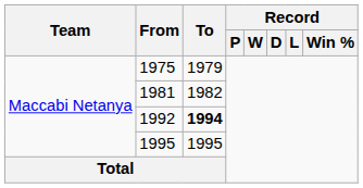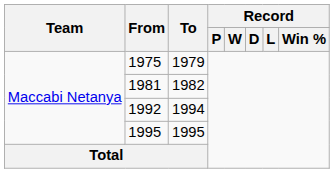1992 | To: bold -> normal
